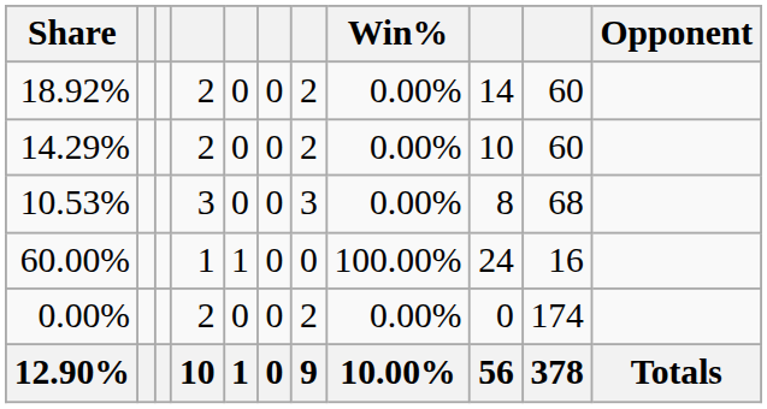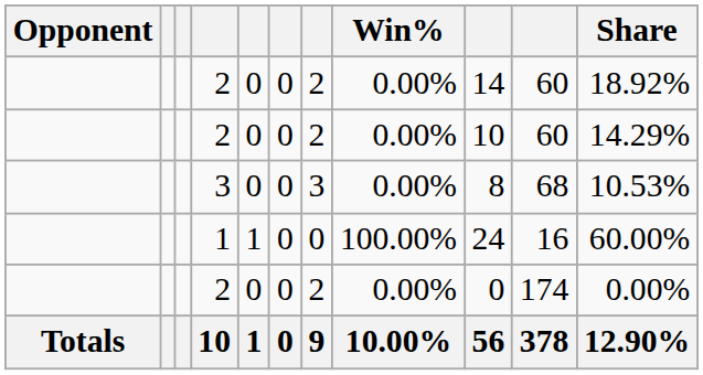columns swapped: Opponent <-> Share
